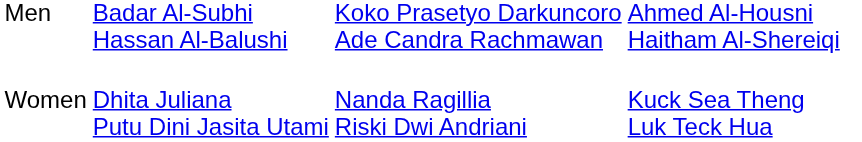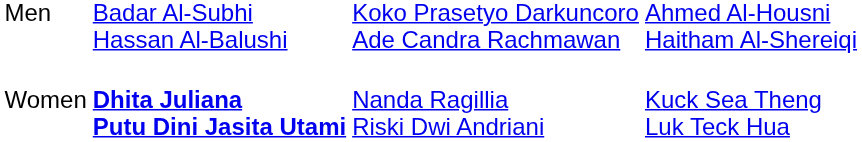Women | column 2: normal -> bold
